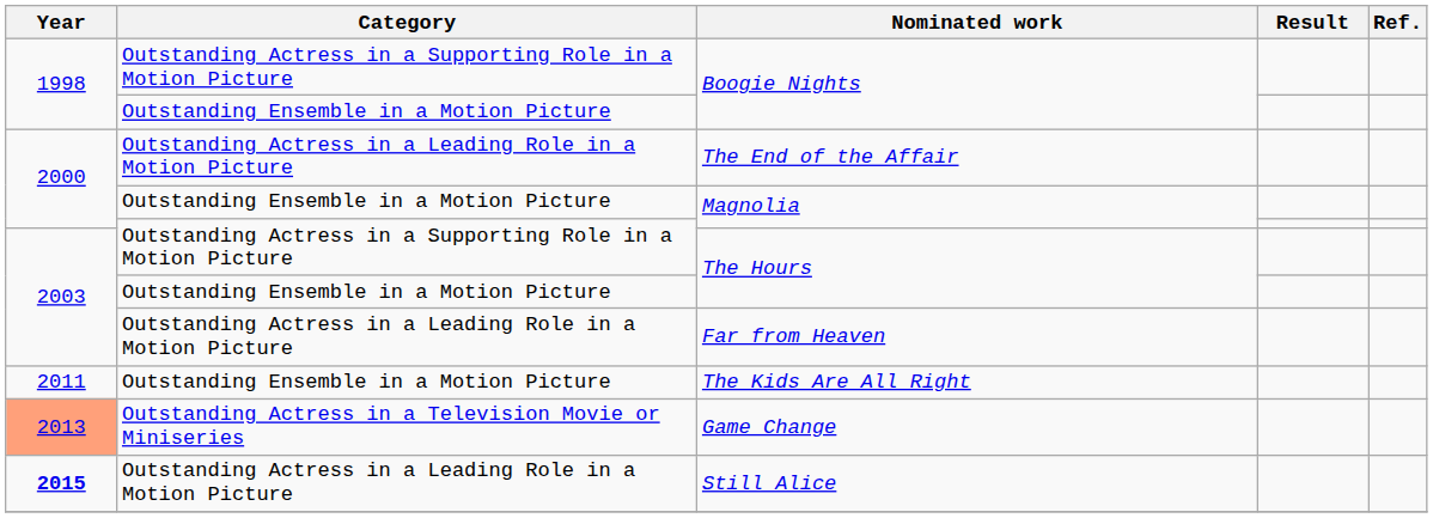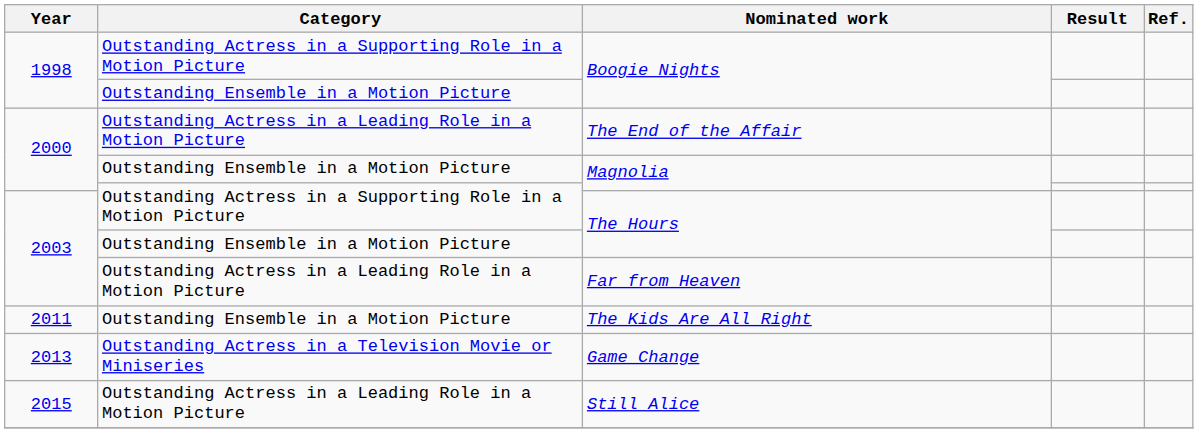Game Change | Year: lightsalmon background -> no background
Still Alice | Year: bold -> normal
